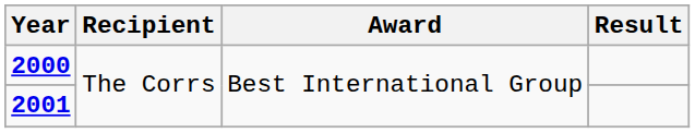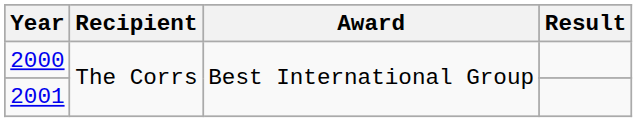2000 | Year: bold -> normal
2001 | Year: bold -> normal
